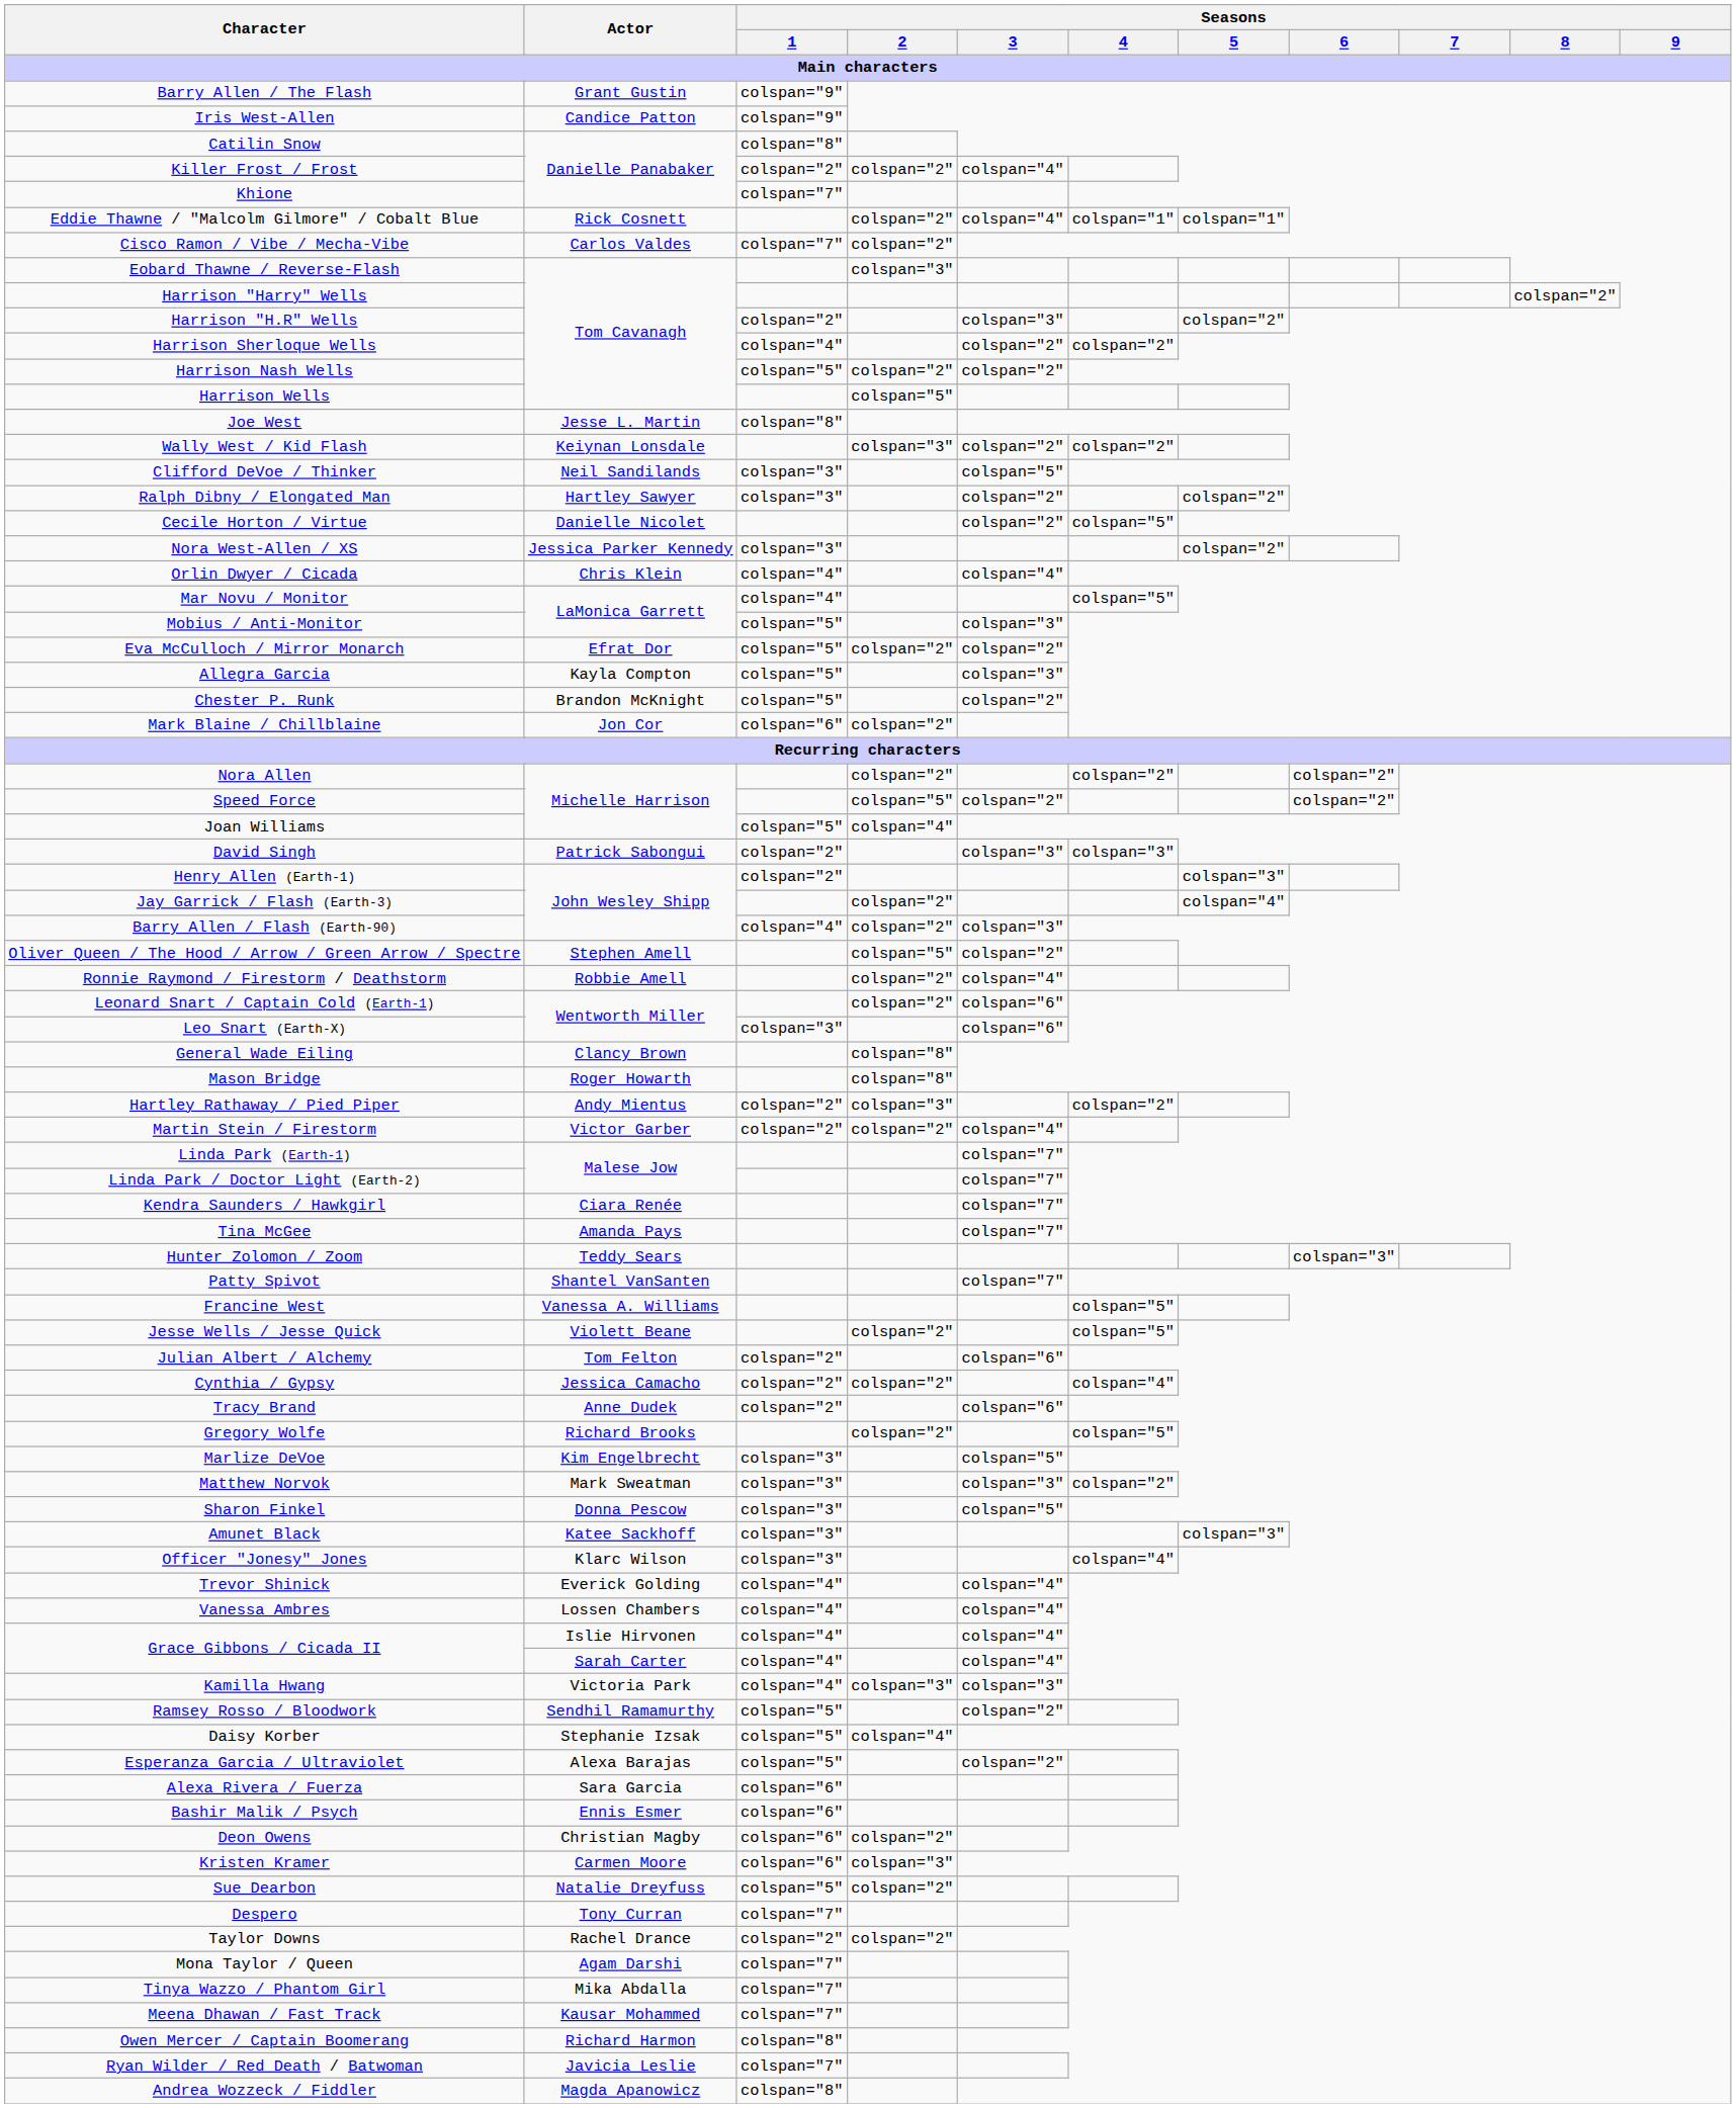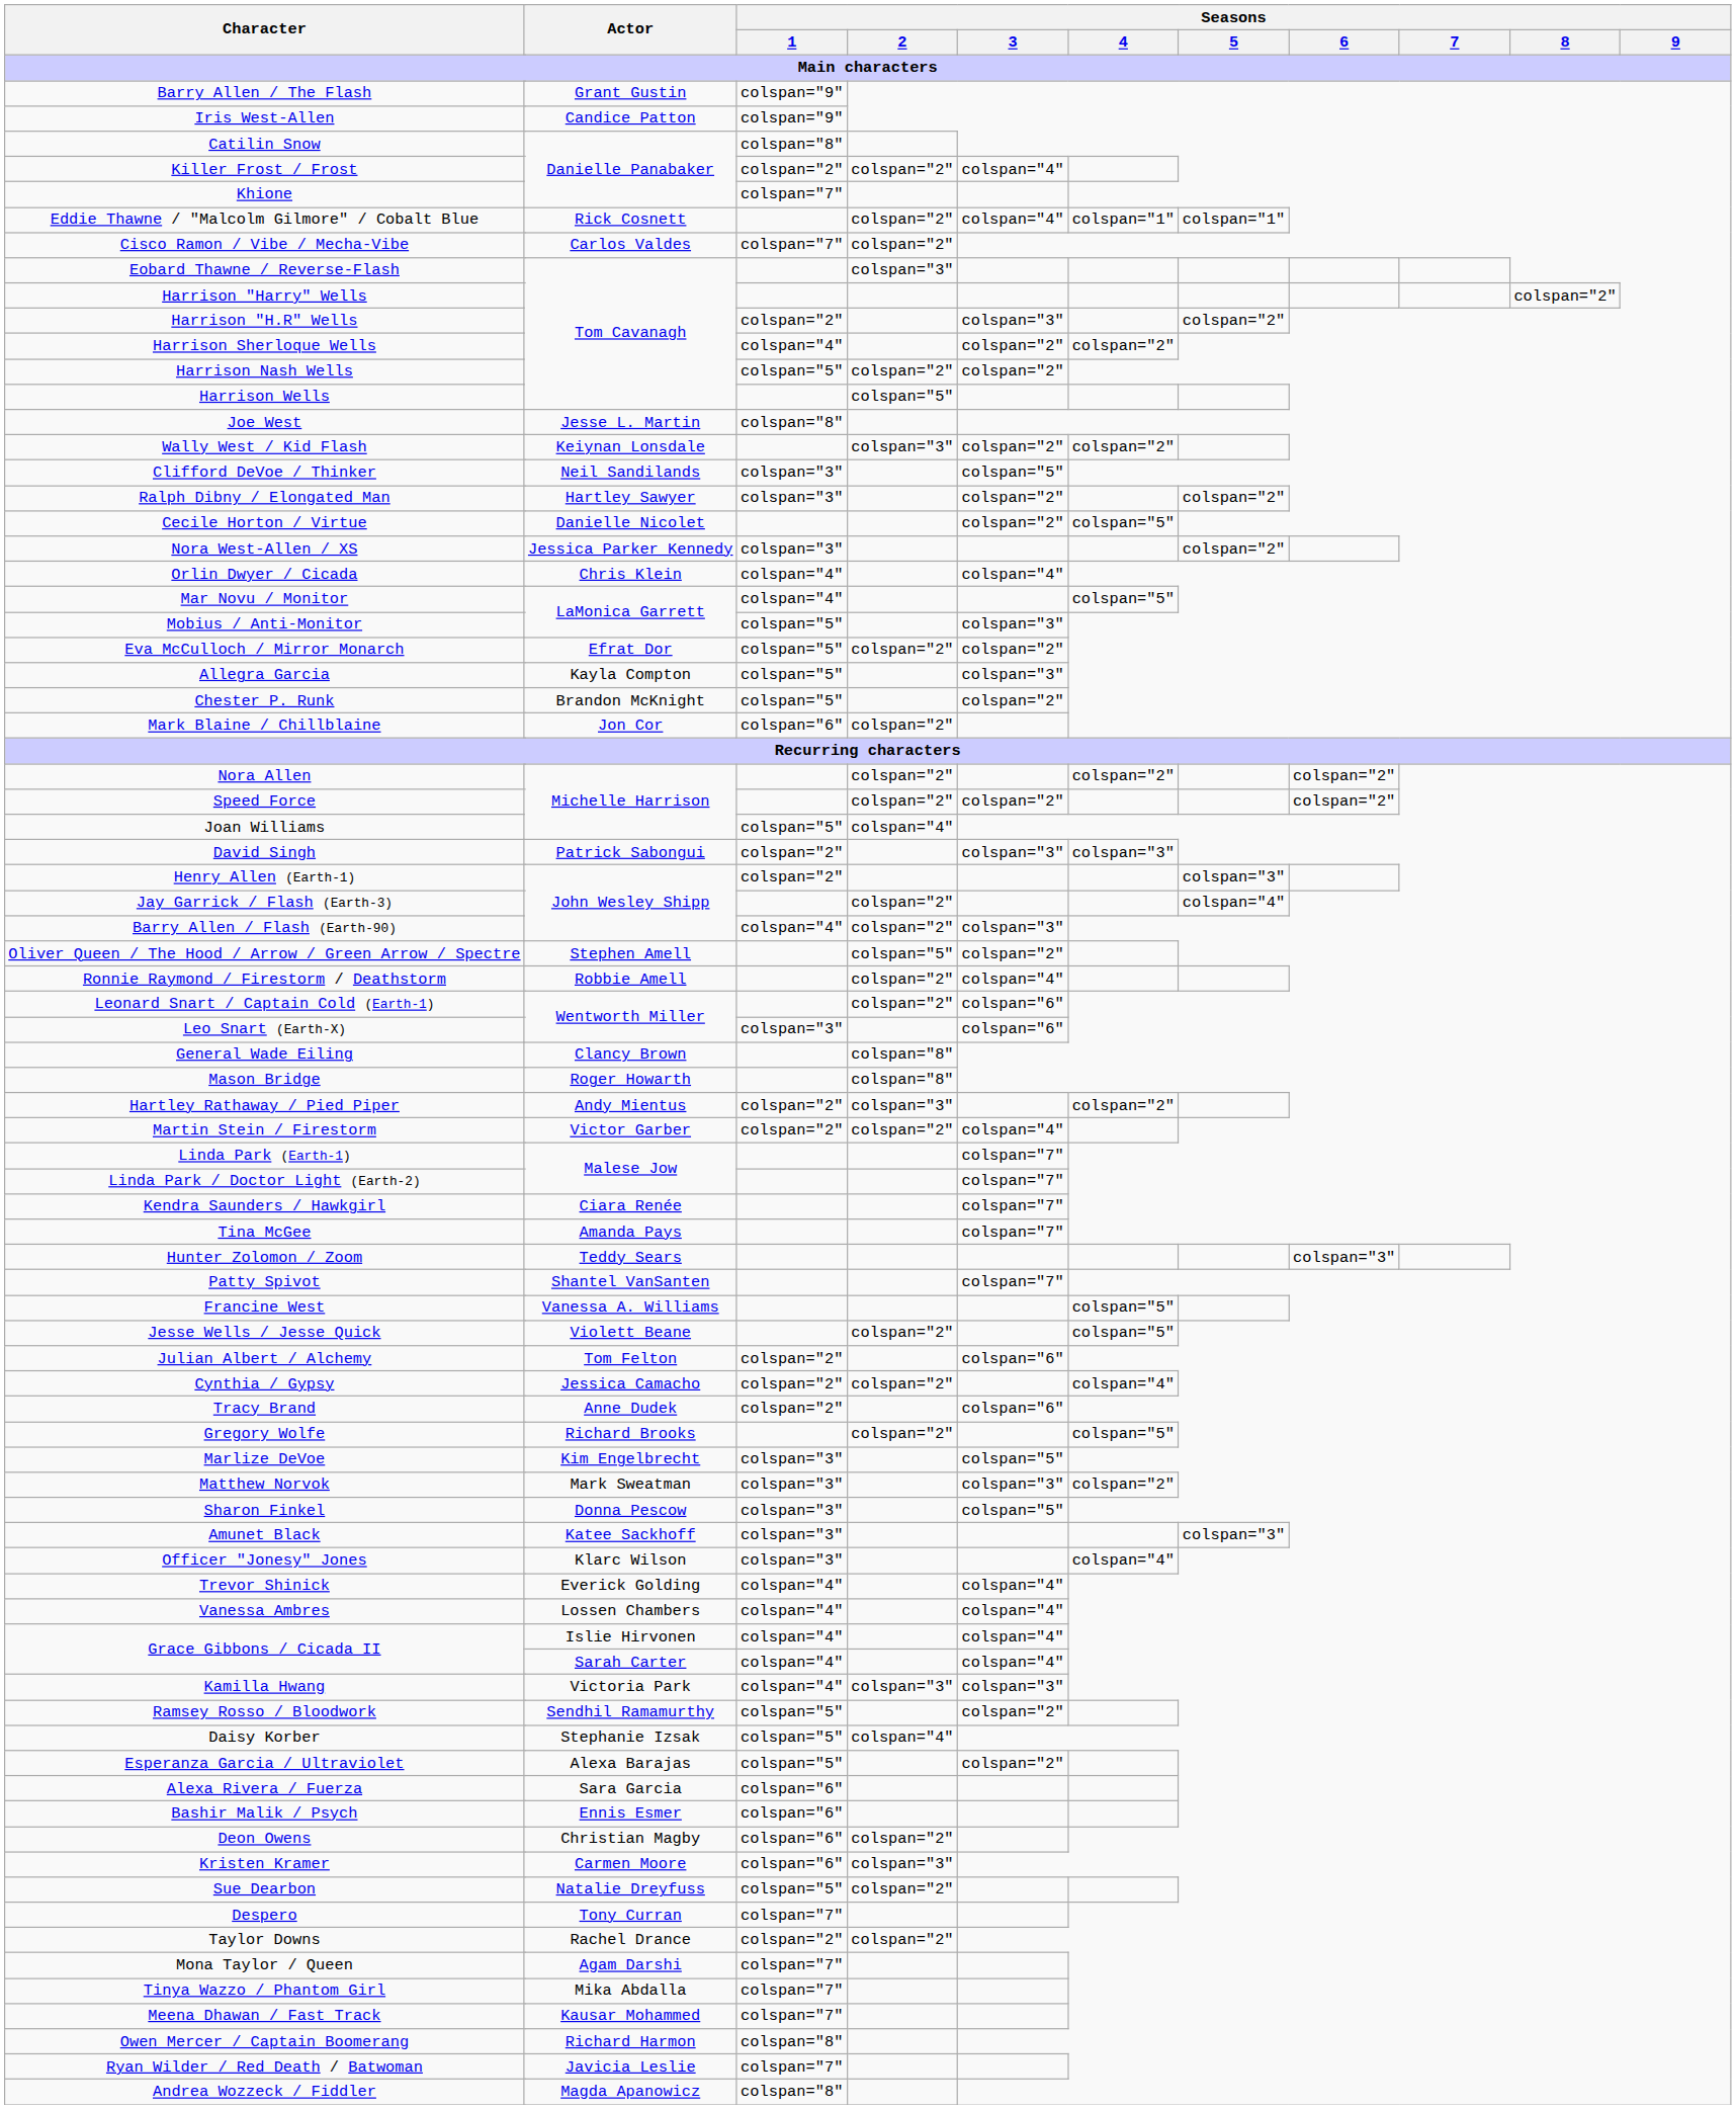Speed Force | Seasons / 2: colspan="5" -> colspan="2"
